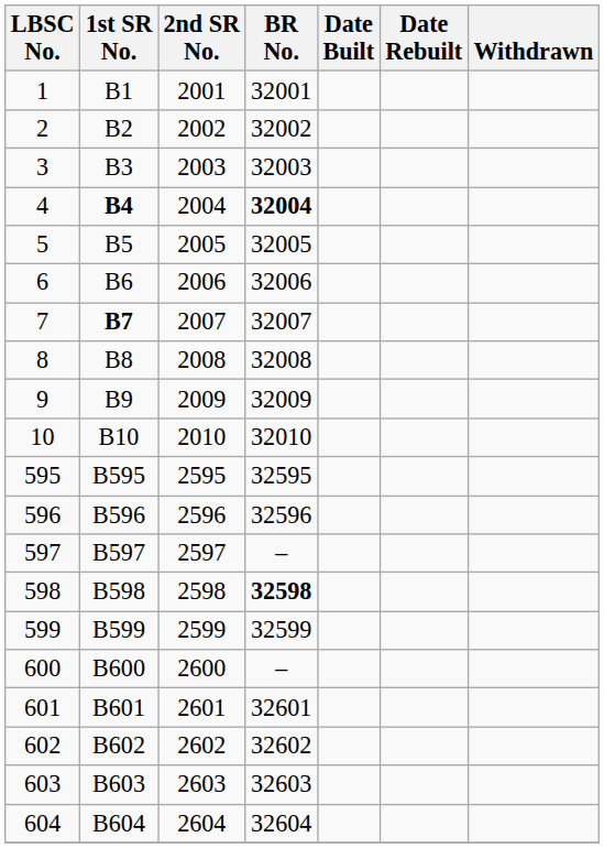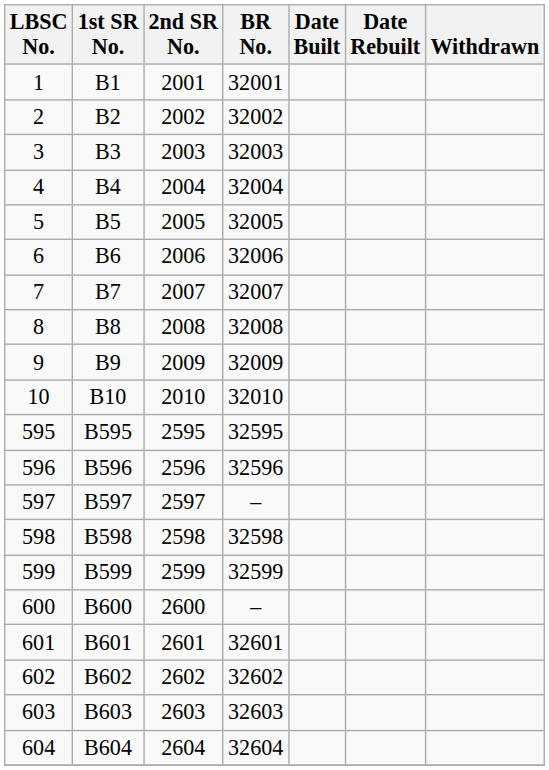4 | 1st SR No.: bold -> normal
4 | BR No.: bold -> normal
7 | 1st SR No.: bold -> normal
598 | BR No.: bold -> normal
